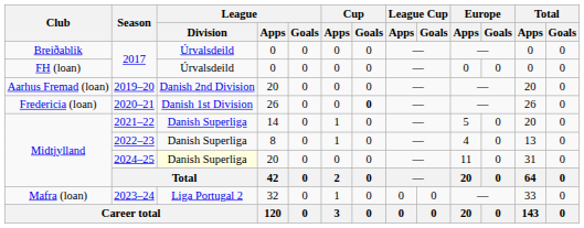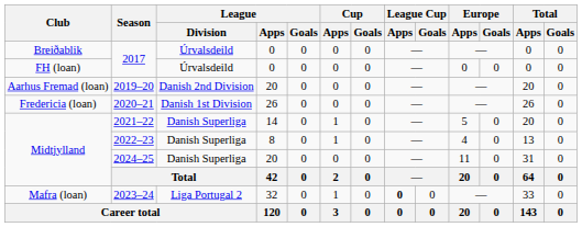2020–21 | Cup / Goals: bold -> normal
2024–25 | League / Division: lightyellow background -> no background
2023–24 | League Cup / Apps: normal -> bold
